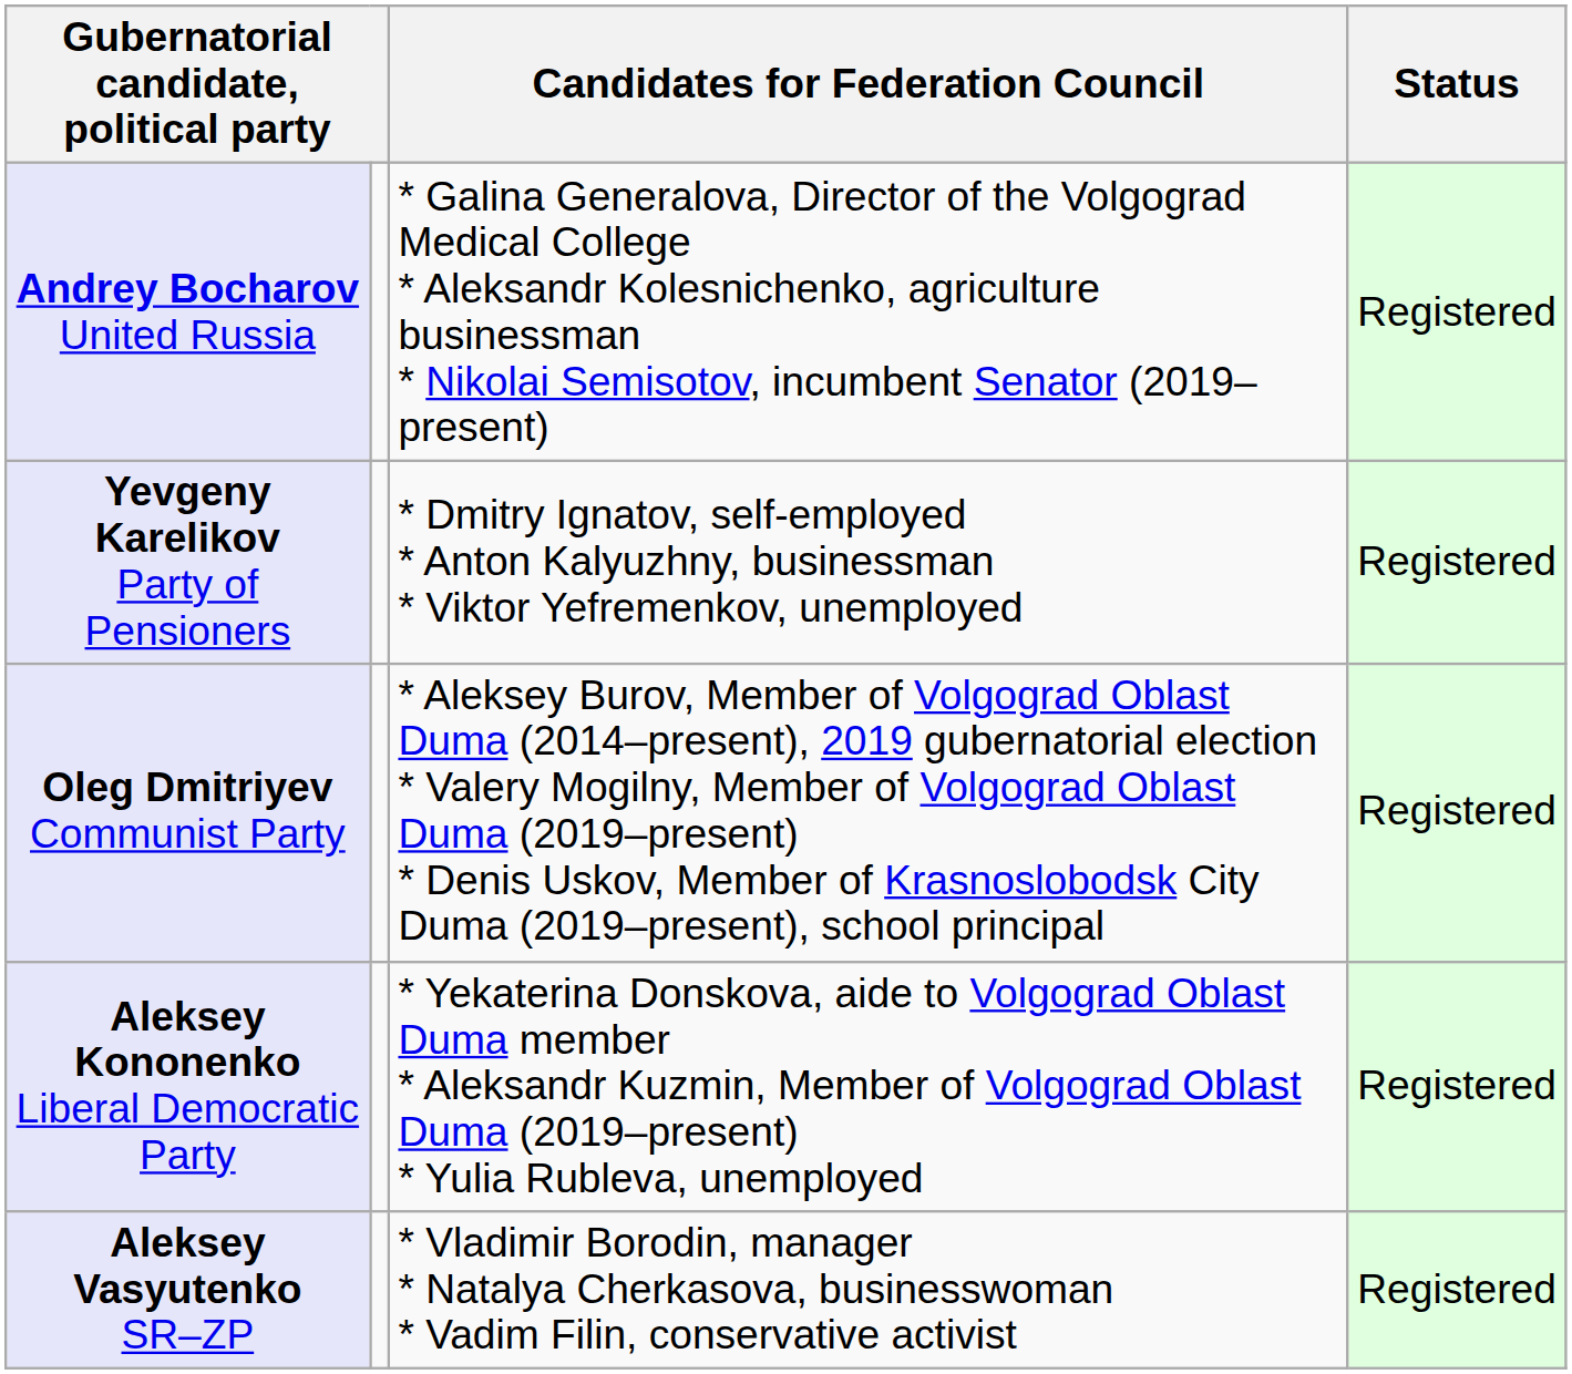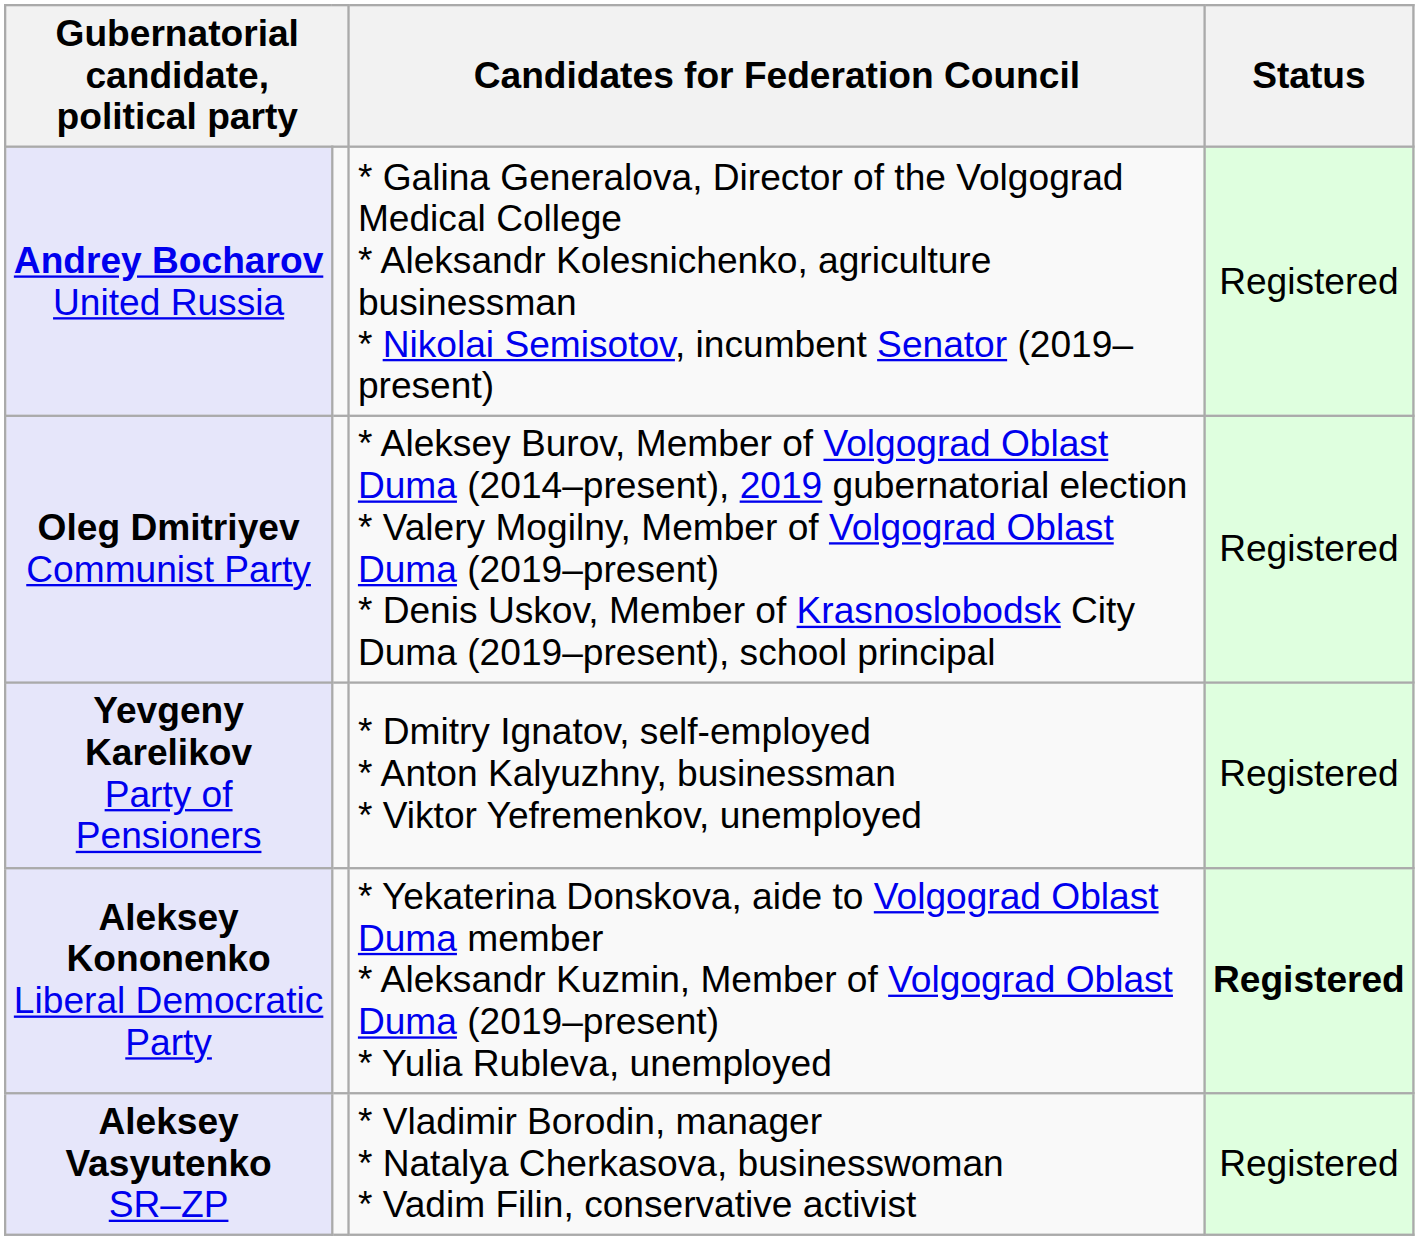rows swapped: Oleg Dmitriyev Communist Party <-> Yevgeny Karelikov Party of Pensioners
Aleksey Kononenko Liberal Democratic Party | Status: normal -> bold
